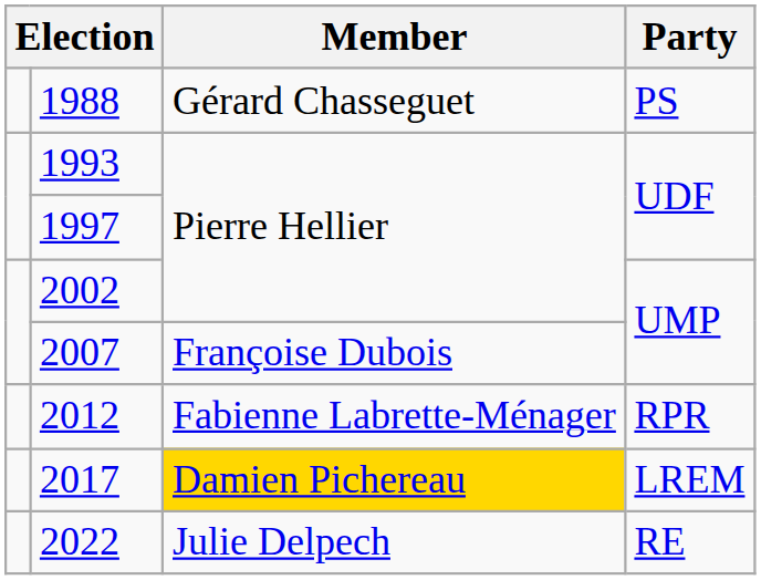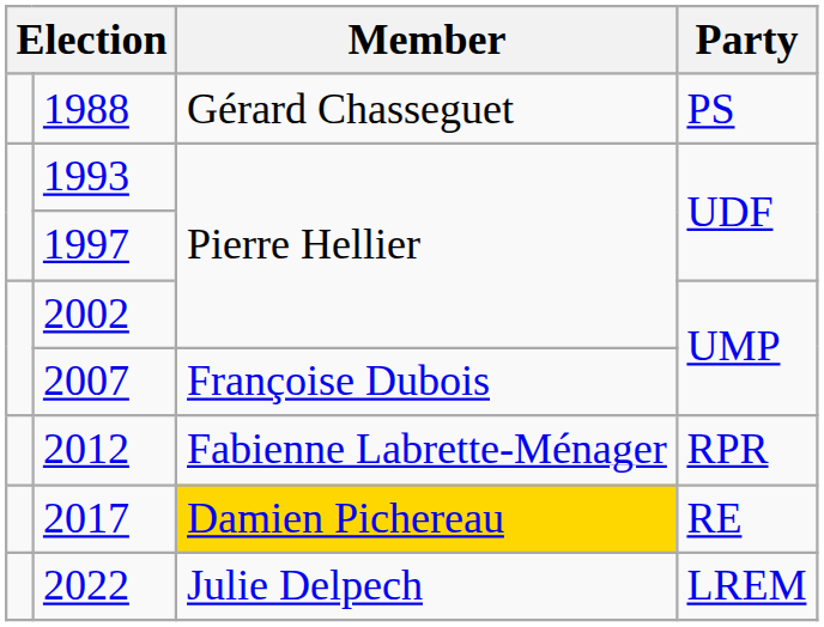2017 | Party: LREM -> RE
2022 | Party: RE -> LREM
